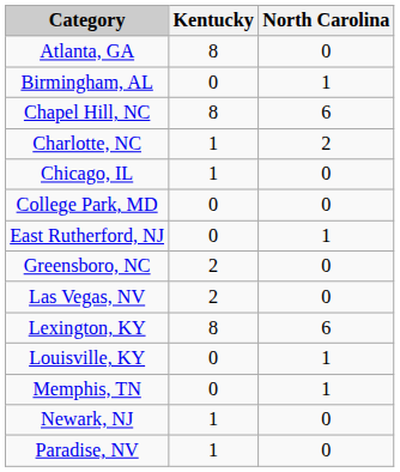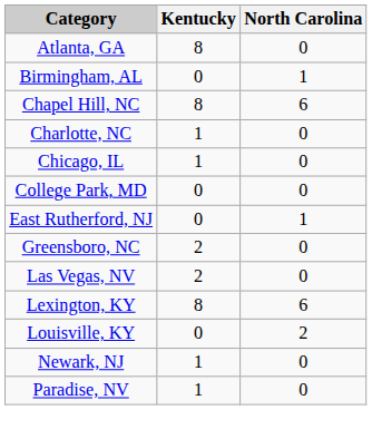Charlotte, NC | North Carolina: 2 -> 0
Louisville, KY | North Carolina: 1 -> 2
- row: Memphis, TN | 0 | 1
